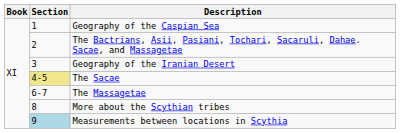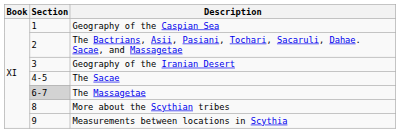The Sacae | Section: khaki background -> no background
The Massagetae | Section: no background -> lightgrey background
Measurements between locations in Scythia | Section: lightblue background -> no background
